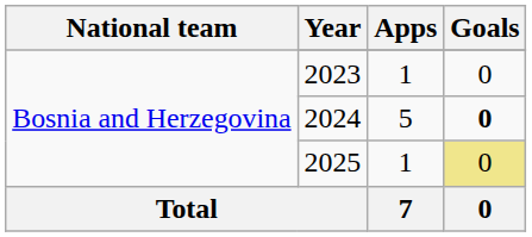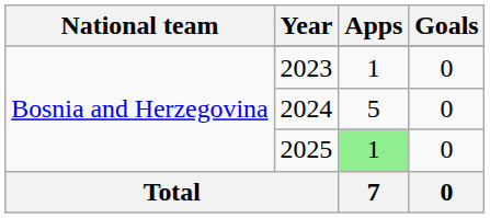2024 | Goals: bold -> normal
2025 | Apps: no background -> lightgreen background
2025 | Goals: khaki background -> no background
